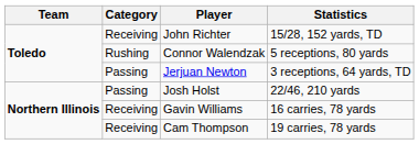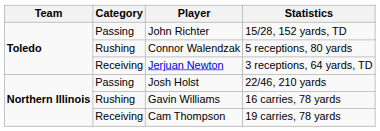John Richter | Category: Receiving -> Passing
Jerjuan Newton | Category: Passing -> Receiving
Gavin Williams | Category: Receiving -> Rushing
